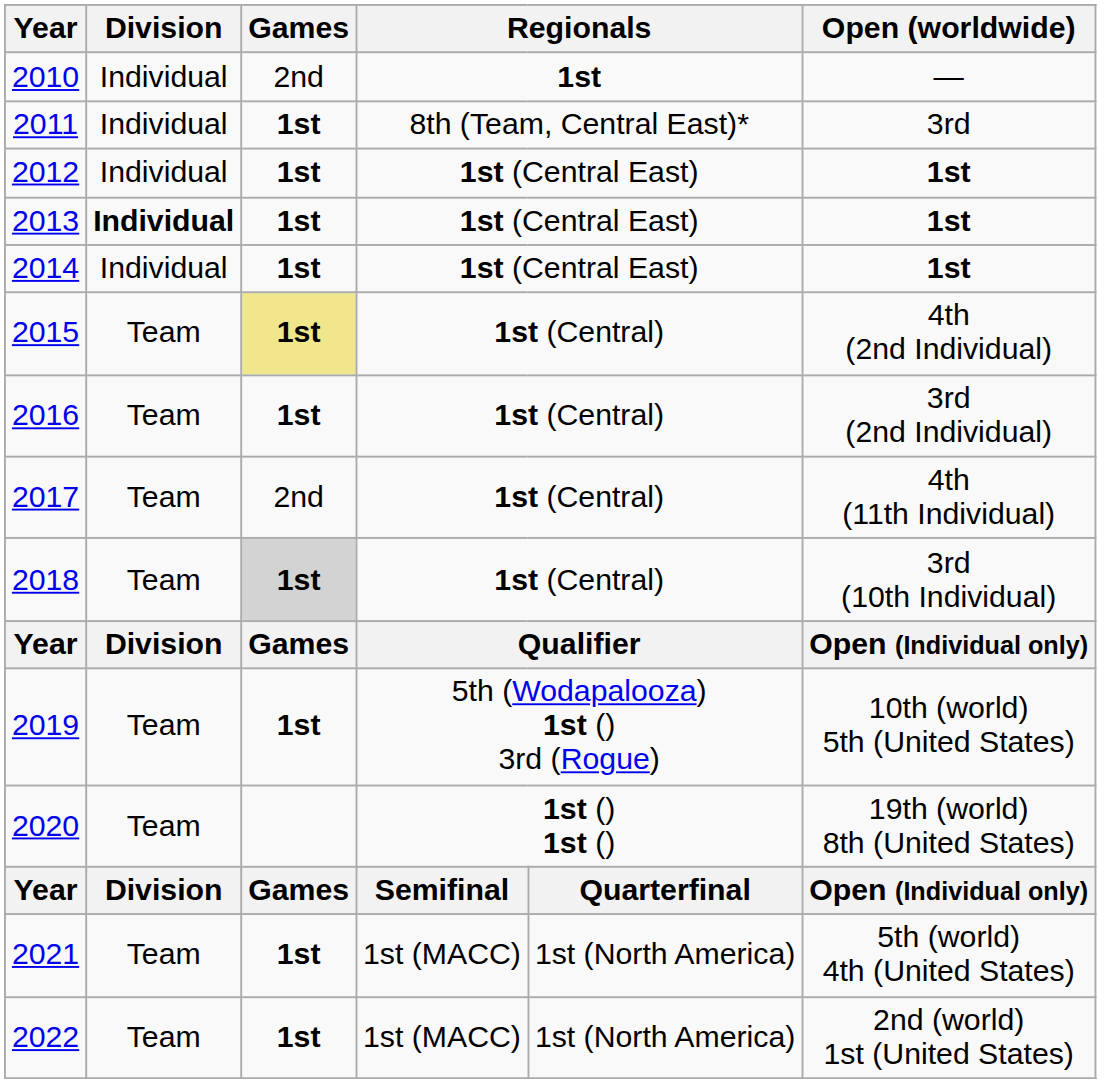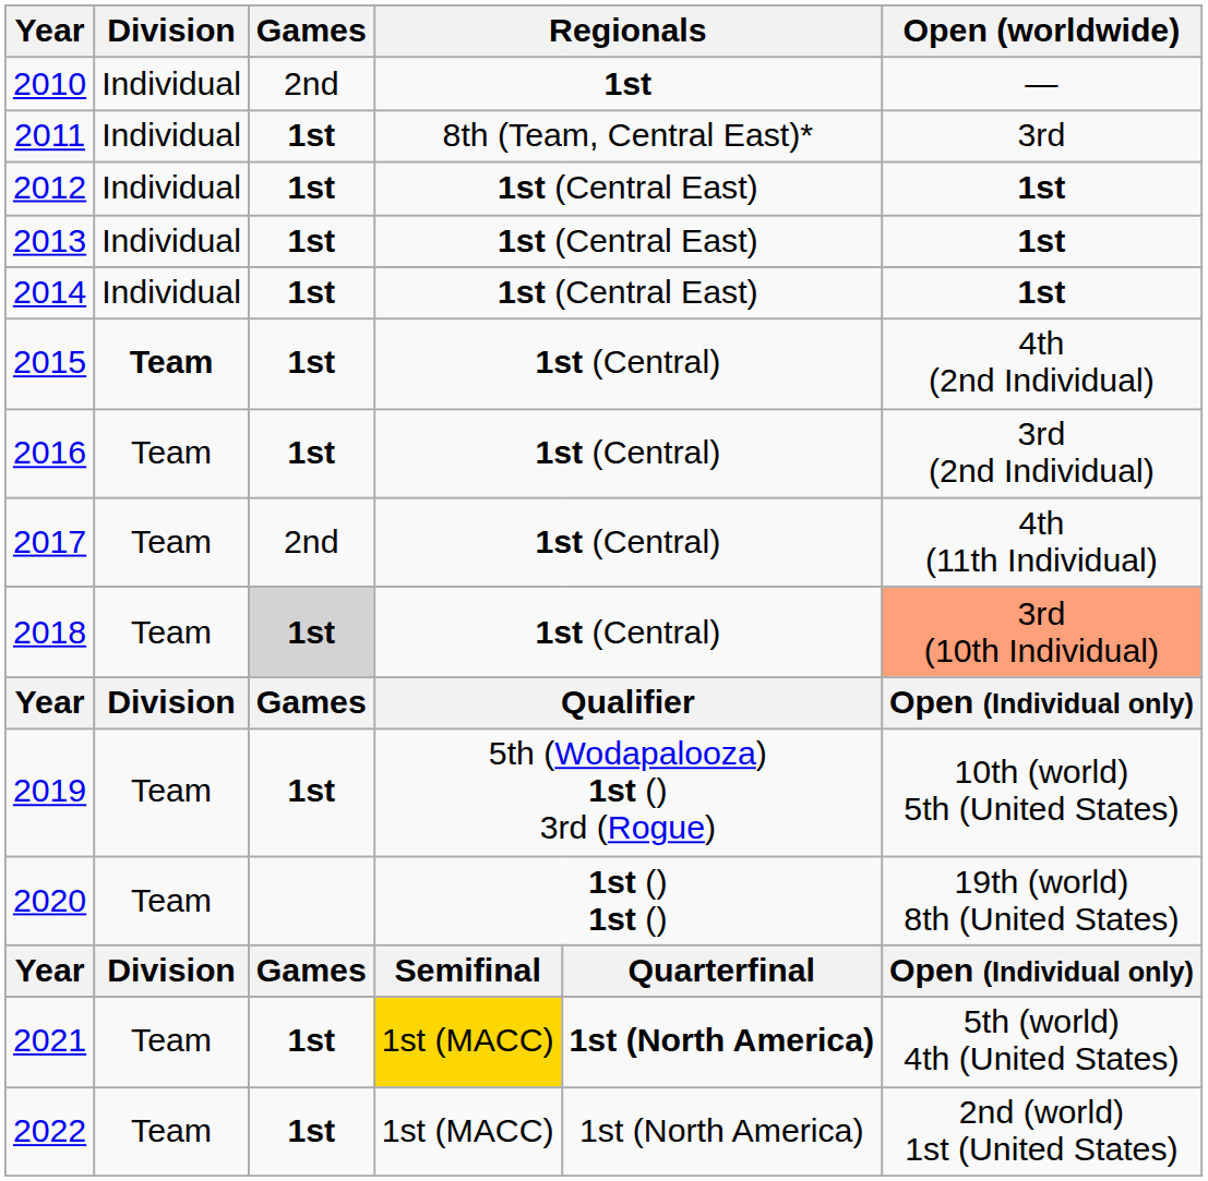2013 | Division: bold -> normal
2015 | Division: normal -> bold
2015 | Games: khaki background -> no background
2018 | Open (worldwide): no background -> lightsalmon background
2021 | column 4: no background -> gold background
2021 | column 5: normal -> bold
